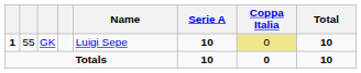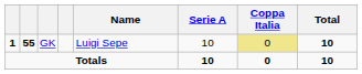1 | column 2: normal -> bold
1 | Serie A: bold -> normal
